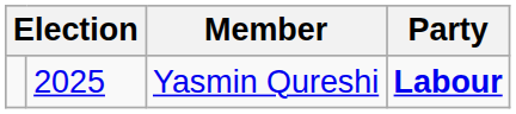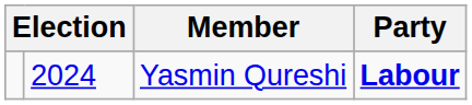Yasmin Qureshi | column 2: 2025 -> 2024
